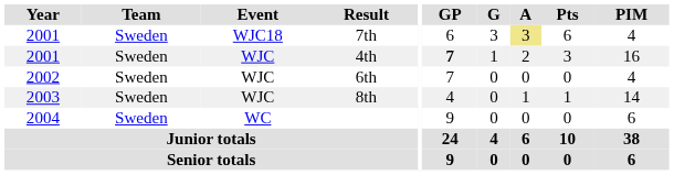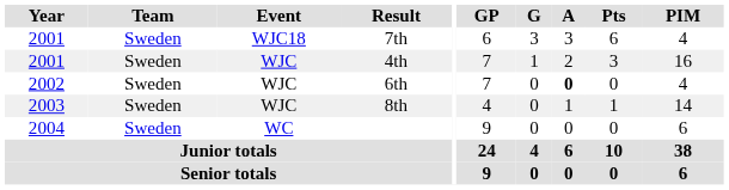7th | A: khaki background -> no background
4th | GP: bold -> normal
6th | A: normal -> bold
